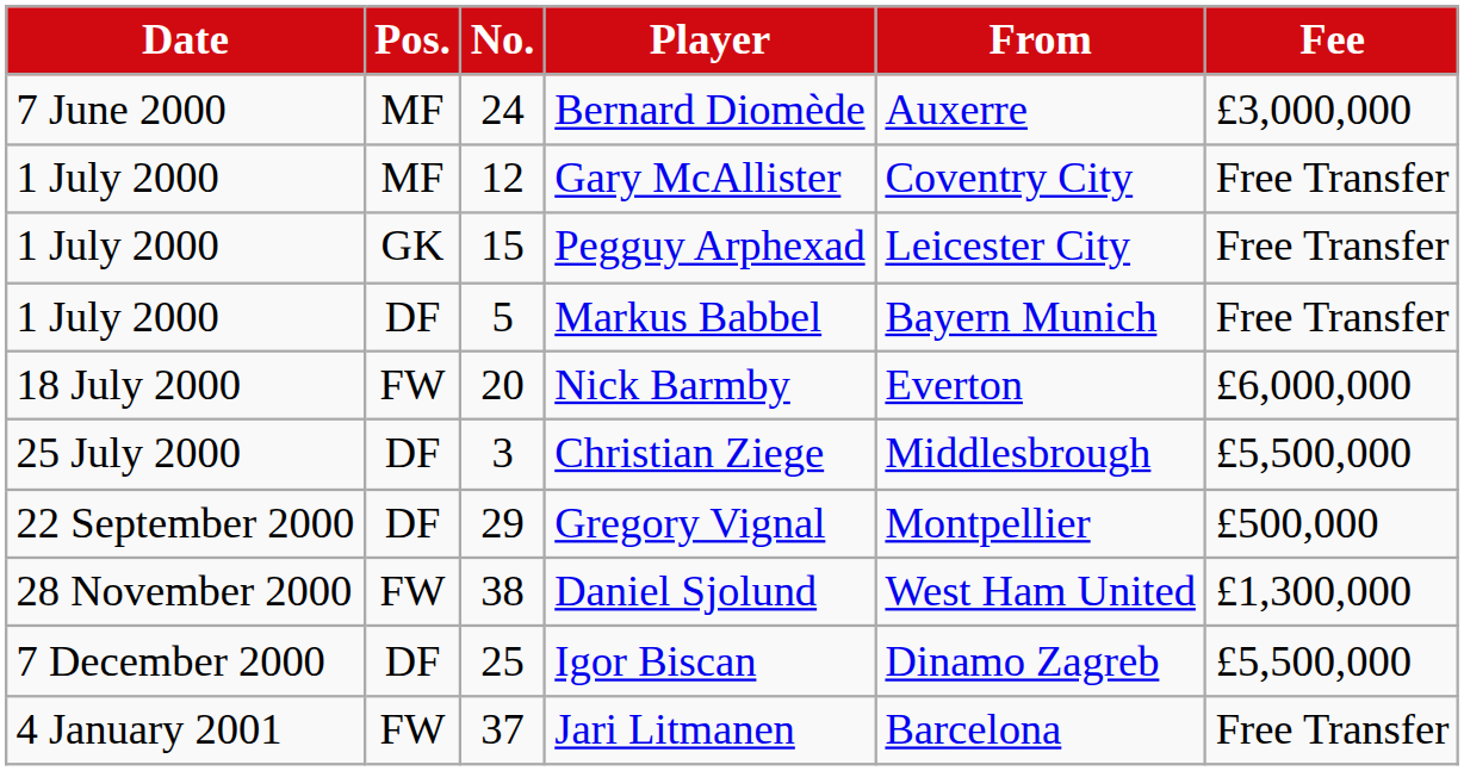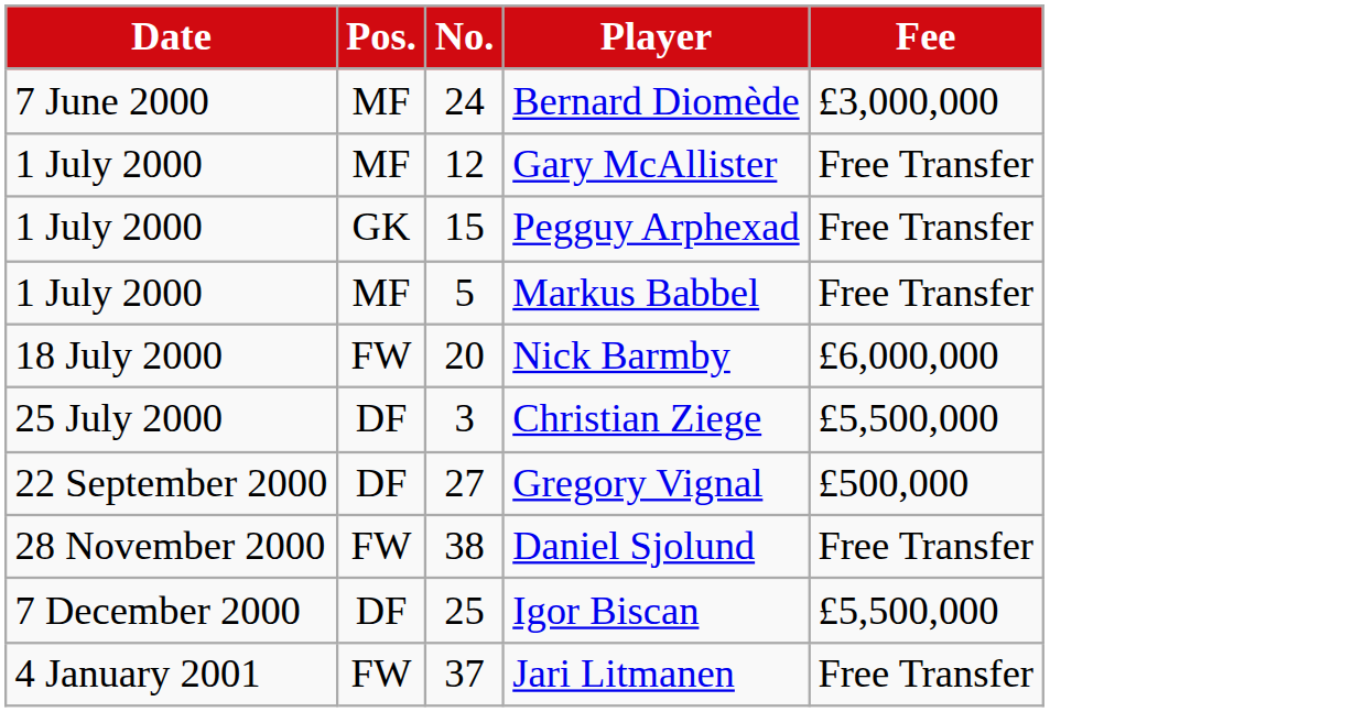- column: From | Auxerre | Coventry City | Leicester City | Bayern Munich | Everton | Middlesbrough | Montpellier | West Ham United | Dinamo Zagreb | Barcelona
Markus Babbel | Pos.: DF -> MF
Gregory Vignal | No.: 29 -> 27
Daniel Sjolund | Fee: £1,300,000 -> Free Transfer
